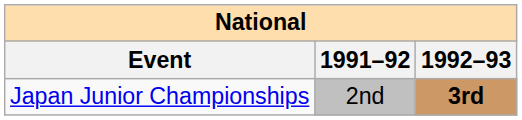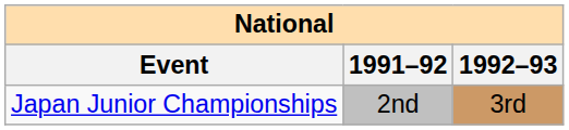Japan Junior Championships | 1992–93: bold -> normal
